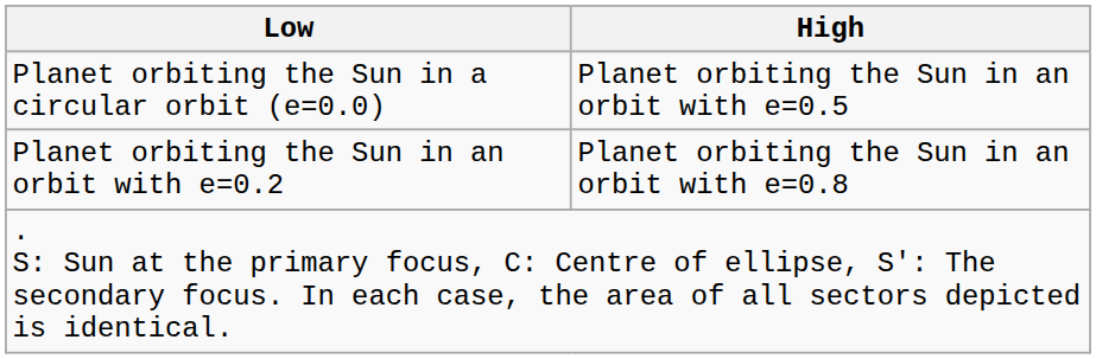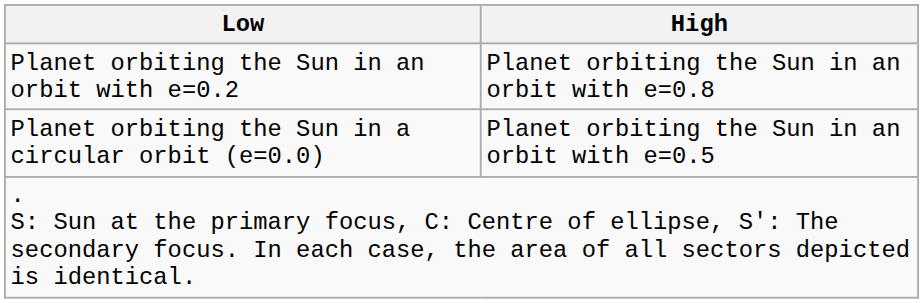rows swapped: Planet orbiting the Sun in a circular orbit (e=0.0) <-> Planet orbiting the Sun in an orbit with e=0.2
